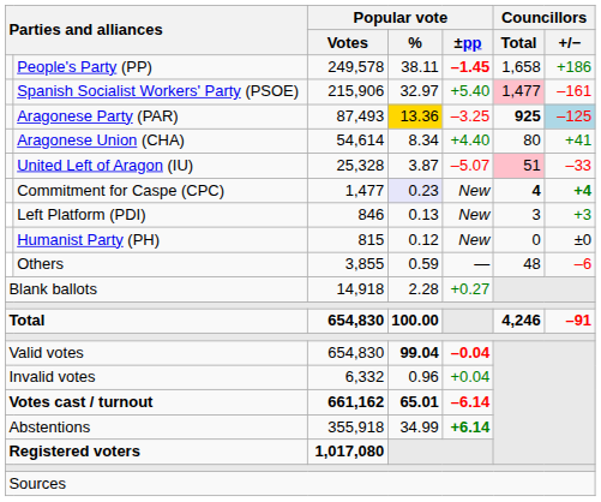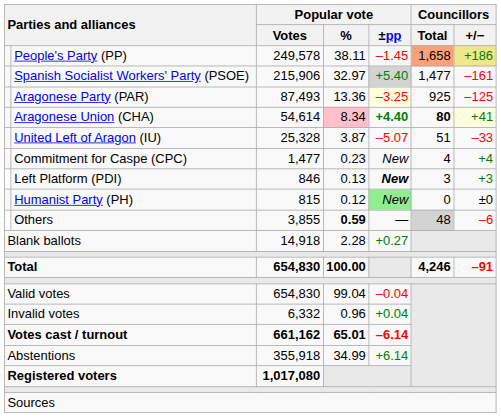People's Party (PP) | Popular vote / ±pp: bold -> normal
People's Party (PP) | Councillors / Total: no background -> lightsalmon background
People's Party (PP) | Councillors / +/−: no background -> khaki background
Spanish Socialist Workers' Party (PSOE) | Popular vote / ±pp: no background -> lightgrey background
Spanish Socialist Workers' Party (PSOE) | Councillors / Total: pink background -> no background
Aragonese Party (PAR) | Popular vote / %: gold background -> no background
Aragonese Party (PAR) | Popular vote / ±pp: no background -> lightyellow background
Aragonese Party (PAR) | Councillors / Total: bold -> normal
Aragonese Party (PAR) | Councillors / +/−: lightblue background -> no background
Aragonese Union (CHA) | Popular vote / %: no background -> pink background
Aragonese Union (CHA) | Popular vote / ±pp: normal -> bold
Aragonese Union (CHA) | Councillors / Total: normal -> bold
Aragonese Union (CHA) | Councillors / +/−: no background -> lightyellow background
United Left of Aragon (IU) | Councillors / Total: pink background -> no background
Commitment for Caspe (CPC) | Popular vote / %: lavender background -> no background
Commitment for Caspe (CPC) | Councillors / Total: bold -> normal
Commitment for Caspe (CPC) | Councillors / +/−: bold -> normal
Left Platform (PDI) | Popular vote / ±pp: normal -> bold
Humanist Party (PH) | Popular vote / ±pp: no background -> lightgreen background
Others | Popular vote / %: normal -> bold
Others | Councillors / Total: no background -> lightgrey background
Valid votes | Popular vote / %: bold -> normal
Valid votes | Popular vote / ±pp: bold -> normal
Abstentions | Popular vote / ±pp: bold -> normal
